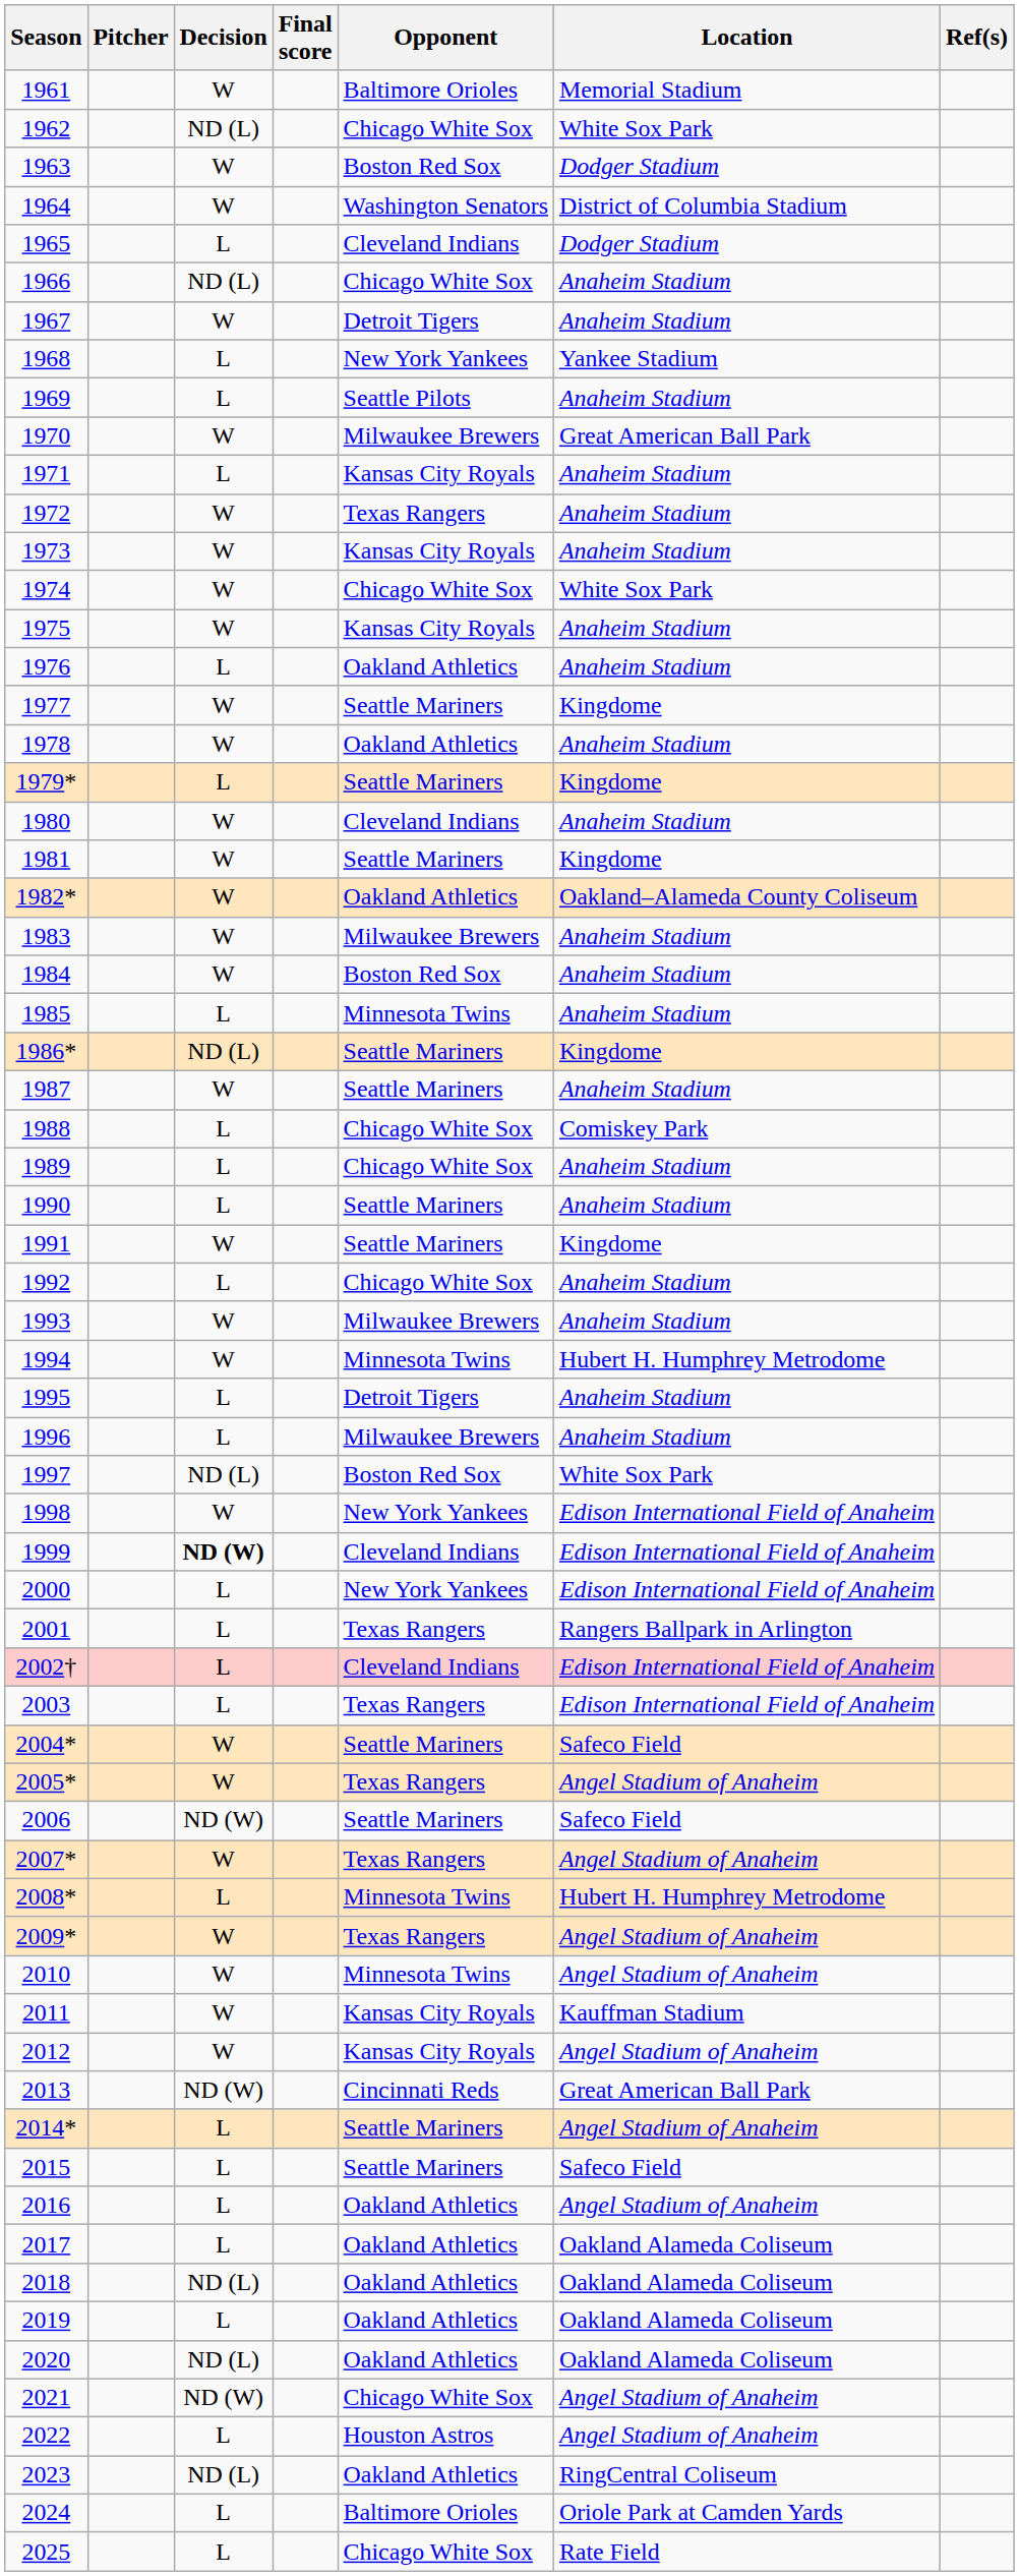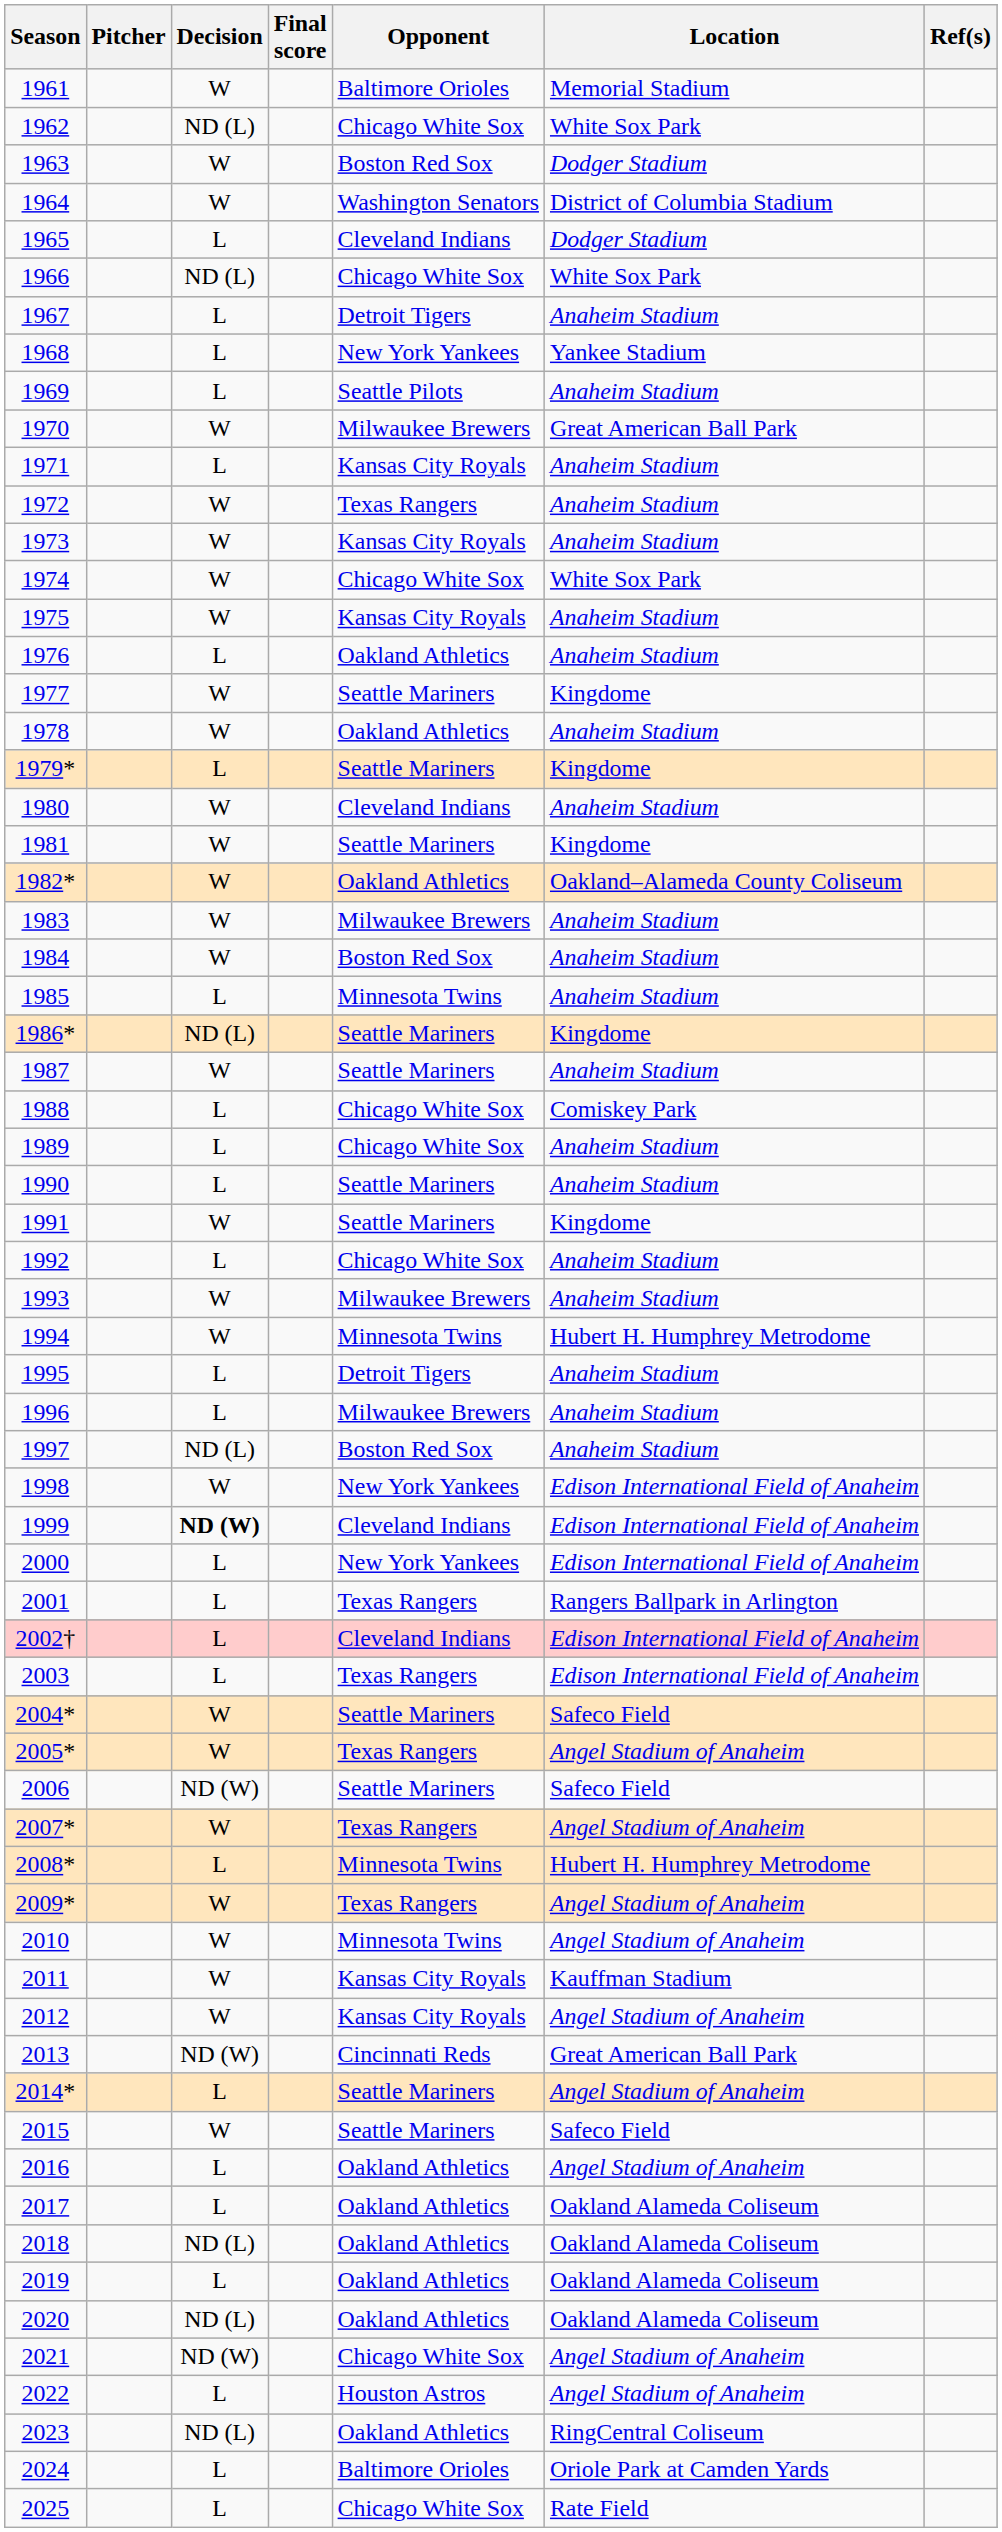1966 | Location: Anaheim Stadium -> White Sox Park
1967 | Decision: W -> L
1997 | Location: White Sox Park -> Anaheim Stadium
2015 | Decision: L -> W
